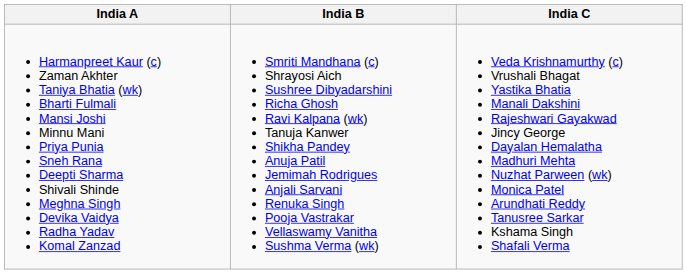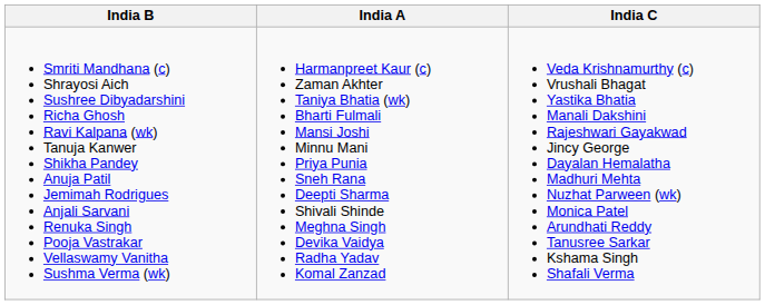columns swapped: India A <-> India B
